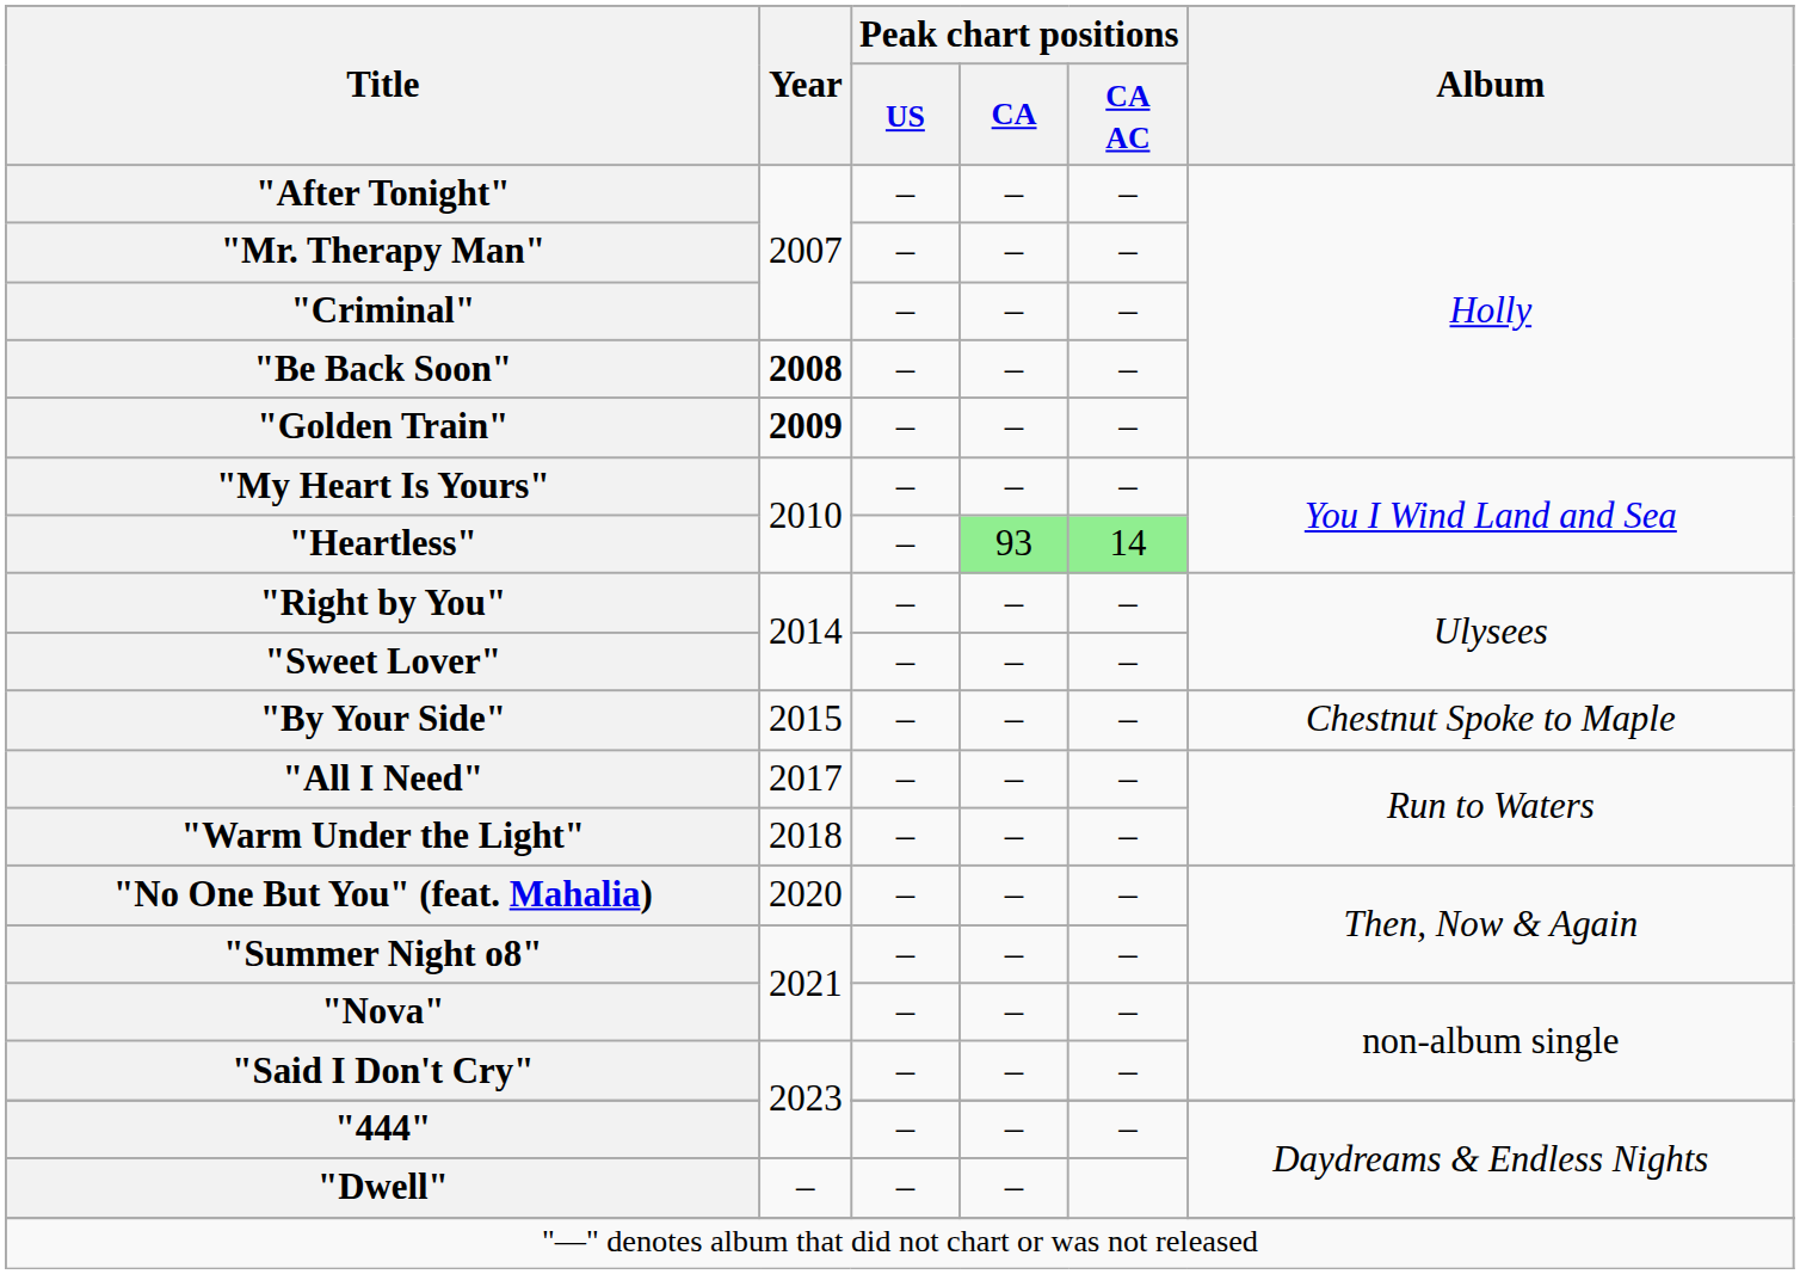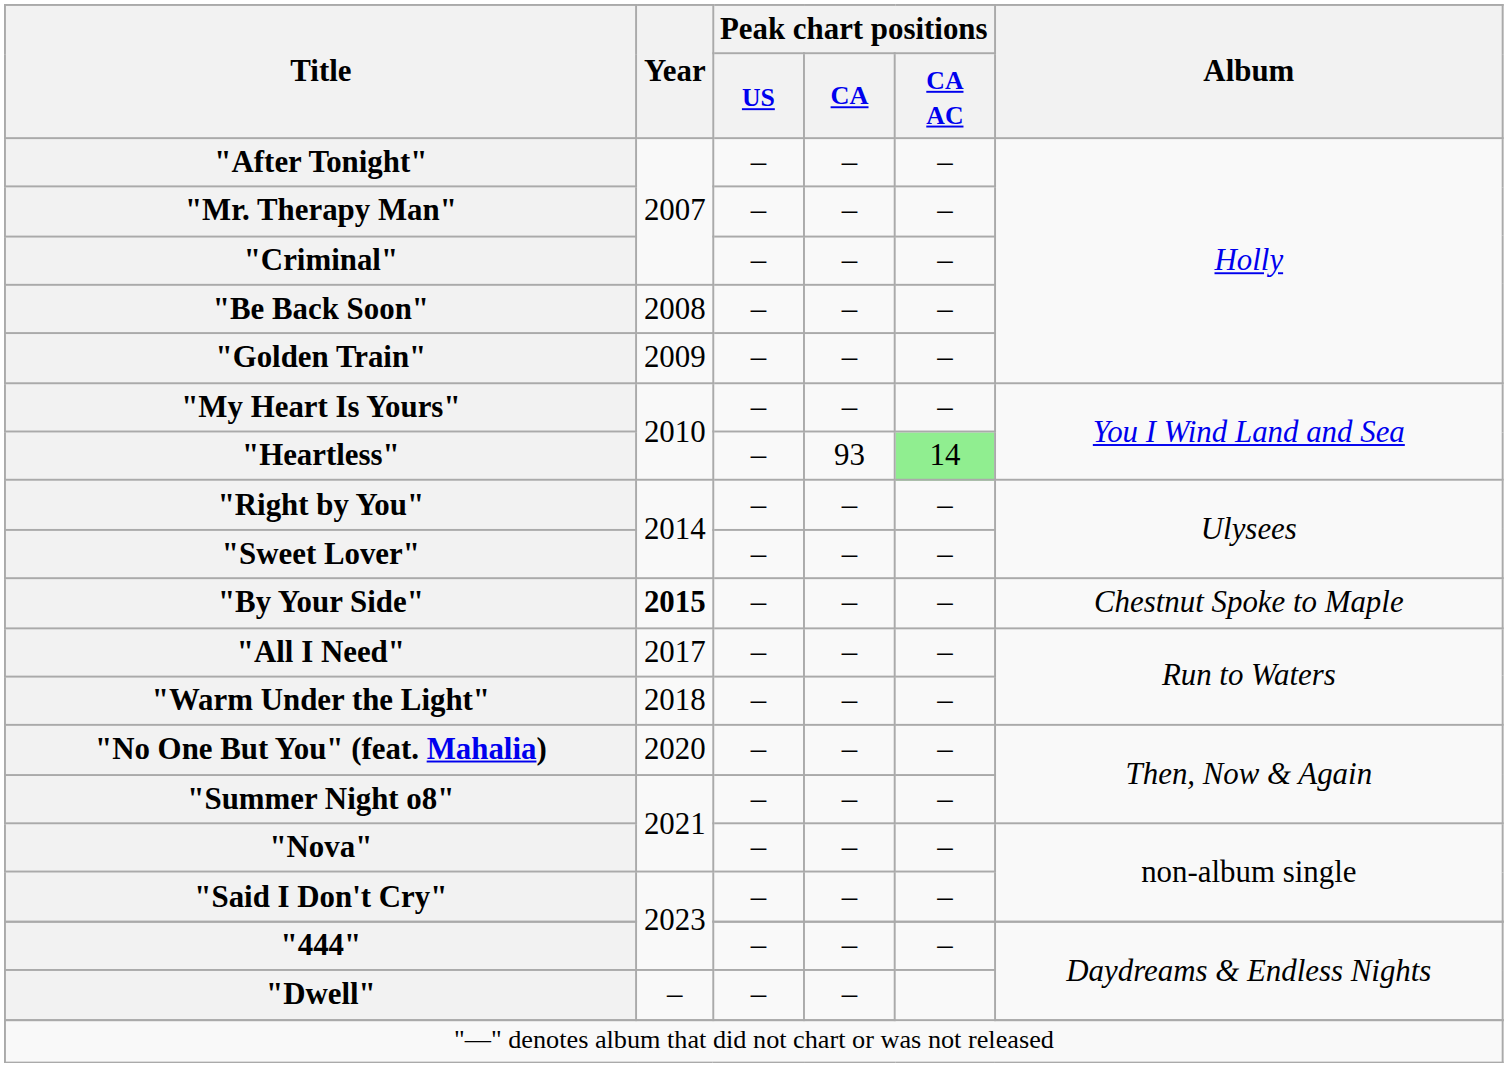"Be Back Soon" | Year: bold -> normal
"Golden Train" | Year: bold -> normal
"Heartless" | Peak chart positions / CA: lightgreen background -> no background
"By Your Side" | Year: normal -> bold
